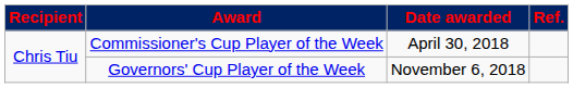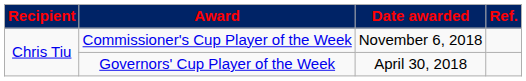Commissioner's Cup Player of the Week | Date awarded: April 30, 2018 -> November 6, 2018
Governors' Cup Player of the Week | Date awarded: November 6, 2018 -> April 30, 2018
